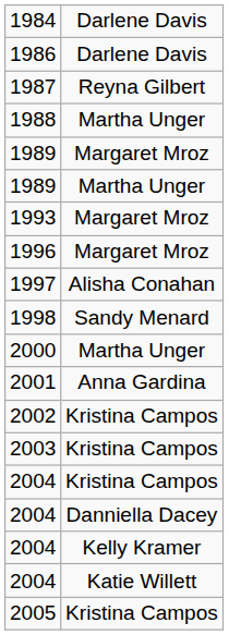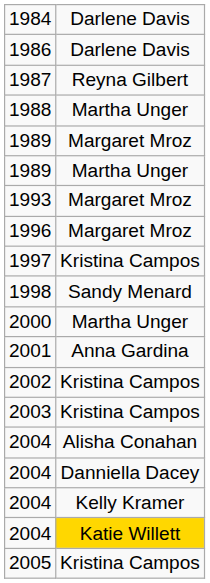row 9 | column 2: Alisha Conahan -> Kristina Campos
row 15 | column 2: Kristina Campos -> Alisha Conahan
row 18 | column 2: no background -> gold background
